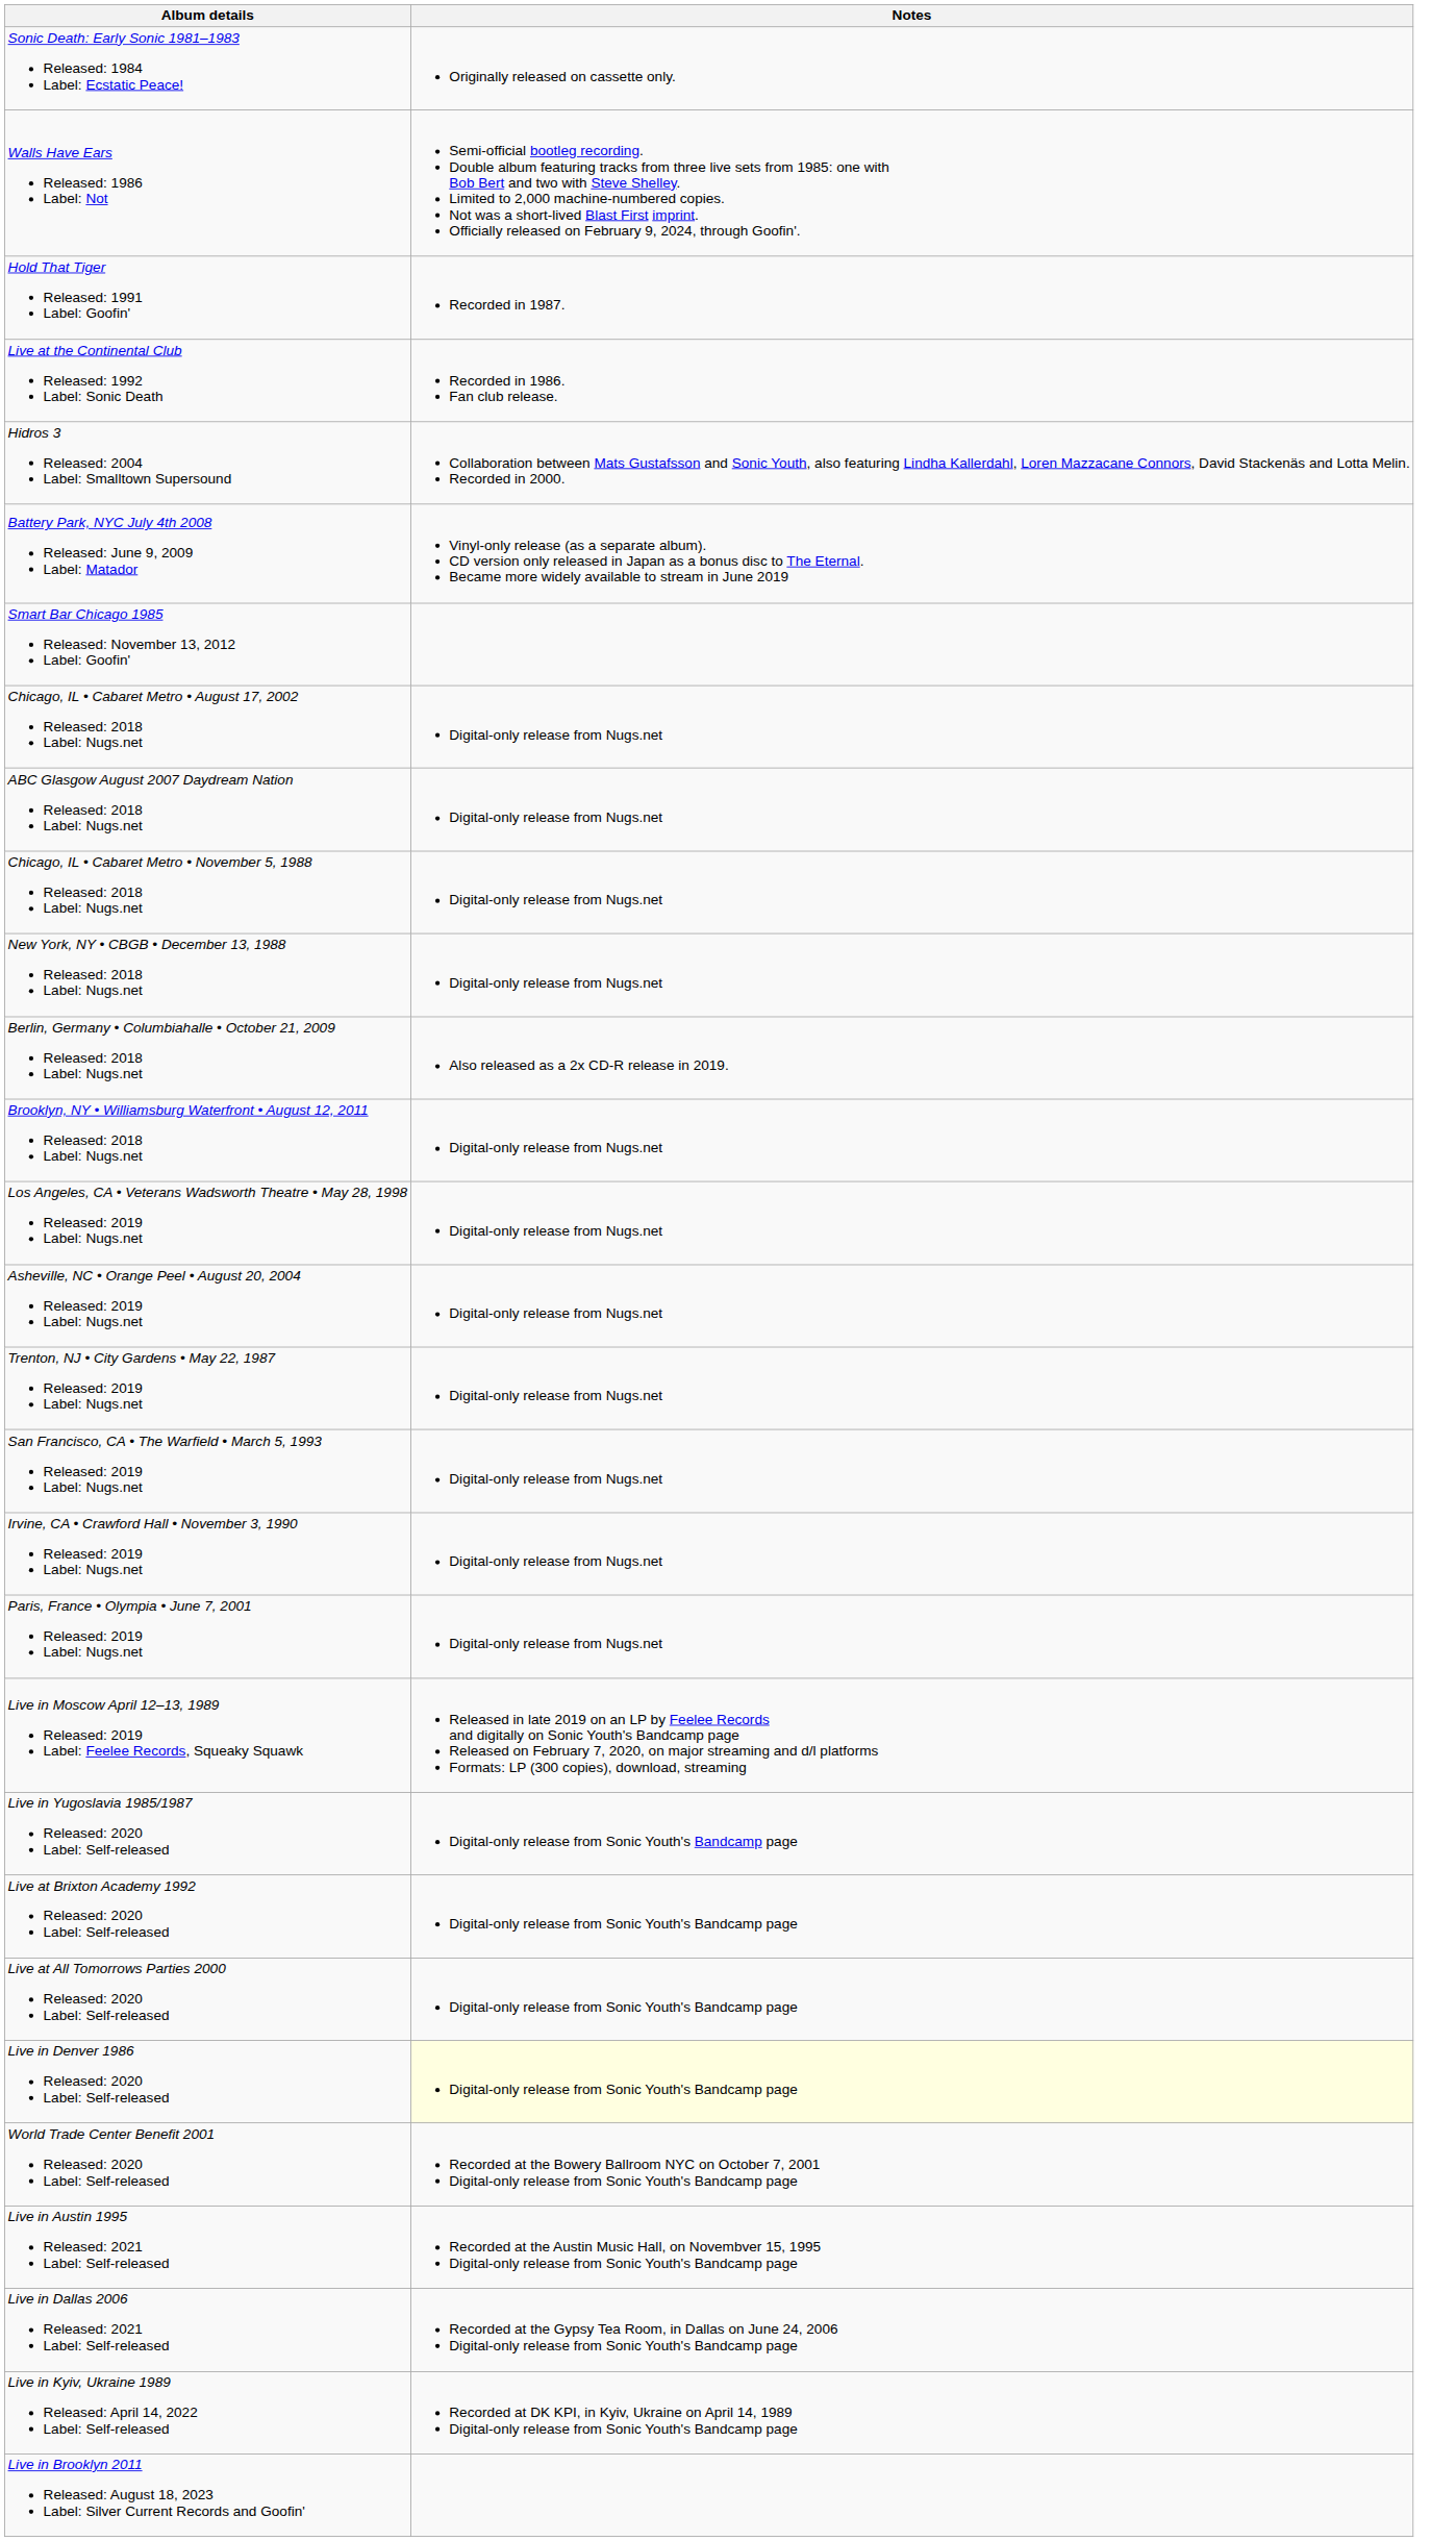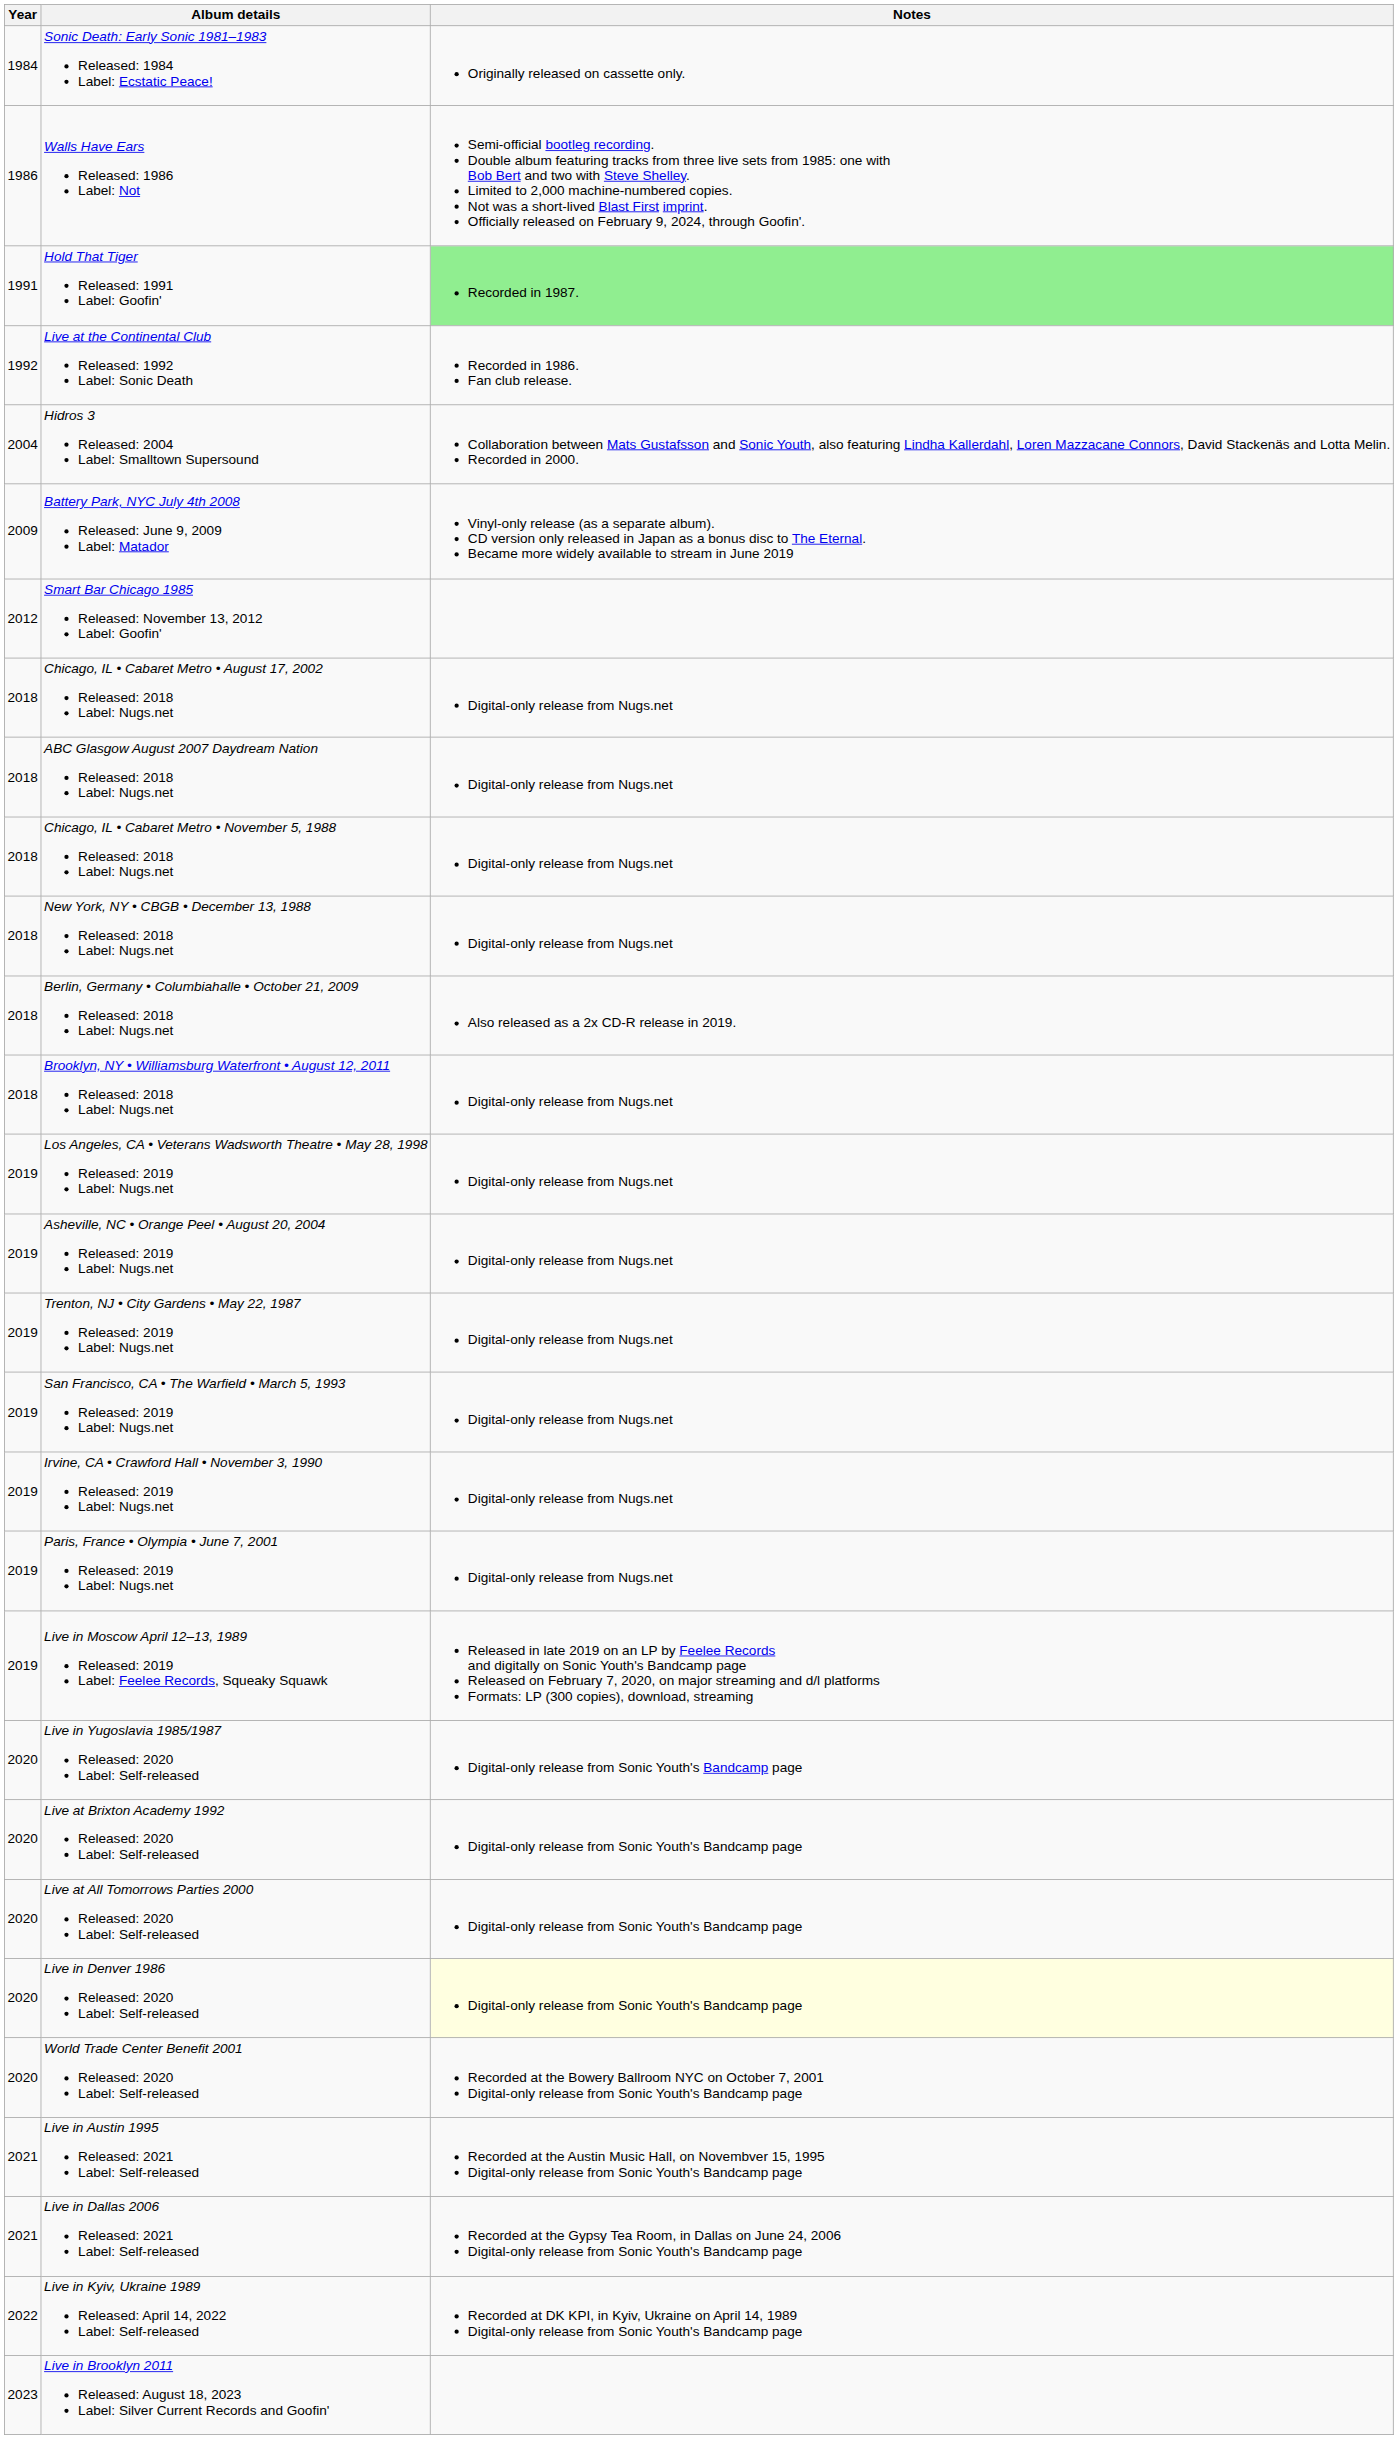+ column: Year | 1984 | 1986 | 1991 | 1992 | 2004 | 2009 | 2012 | 2018 | 2018 | 2018 | 2018 | 2018 | 2018 | 2019 | 2019 | 2019 | 2019 | 2019 | 2019 | 2019 | 2020 | 2020 | 2020 | 2020 | 2020 | 2021 | 2021 | 2022 | 2023
Hold That Tiger Released: 1991 Label: Goofin' | Notes: no background -> lightgreen background
